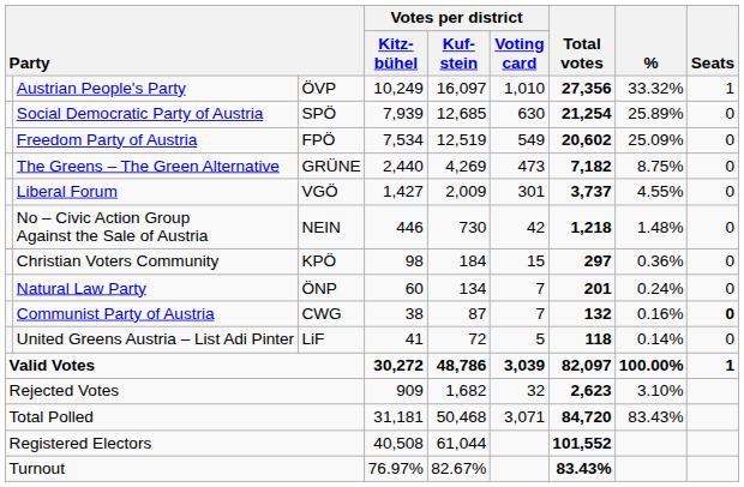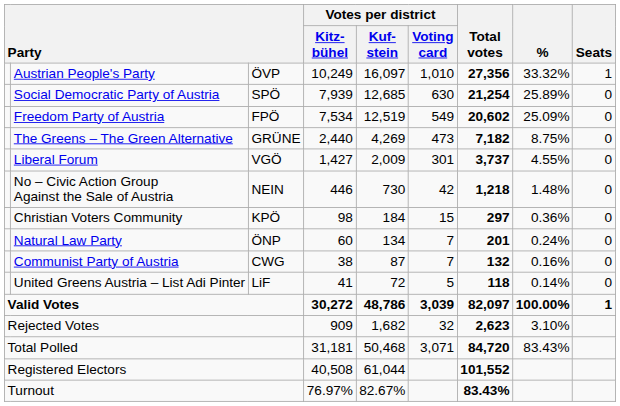Communist Party of Austria | Seats: bold -> normal
